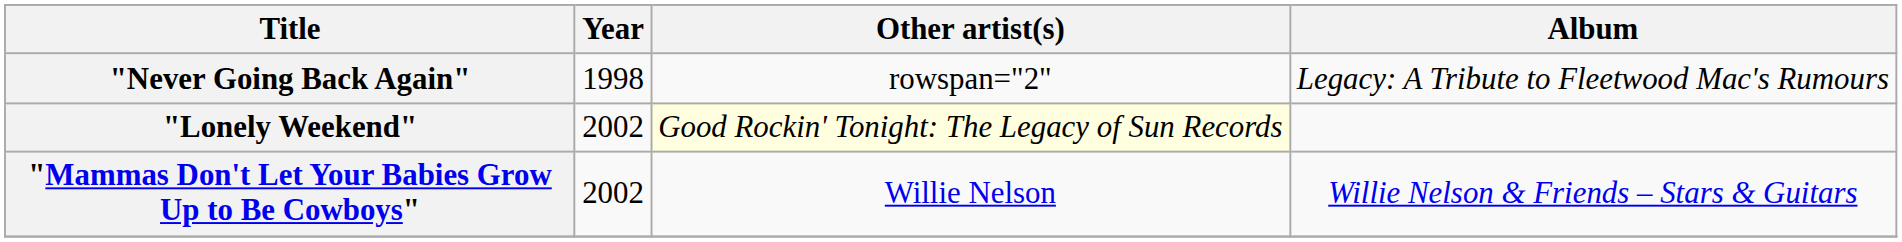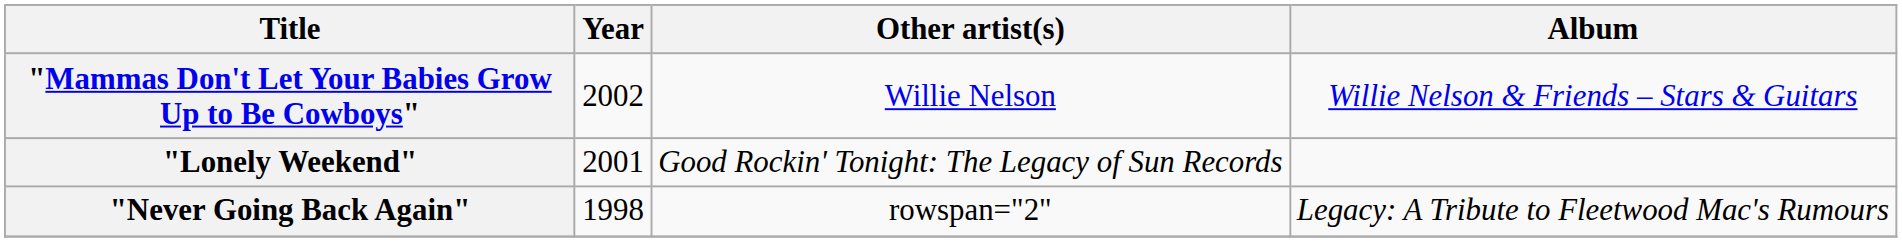rows swapped: "Never Going Back Again" <-> "Mammas Don't Let Your Babies Grow Up to Be Cowboys"
"Lonely Weekend" | Year: 2002 -> 2001
"Lonely Weekend" | Other artist(s): lightyellow background -> no background
